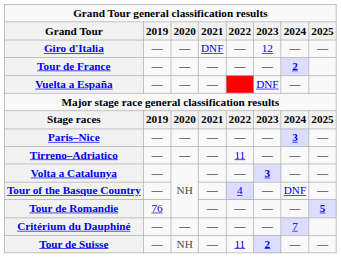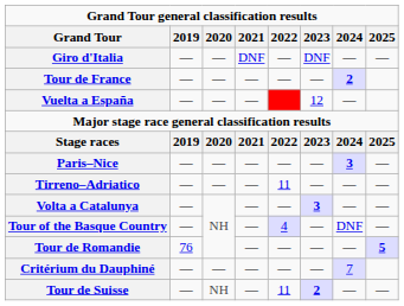Giro d'Italia | 2023: 12 -> DNF
Vuelta a España | 2023: DNF -> 12
